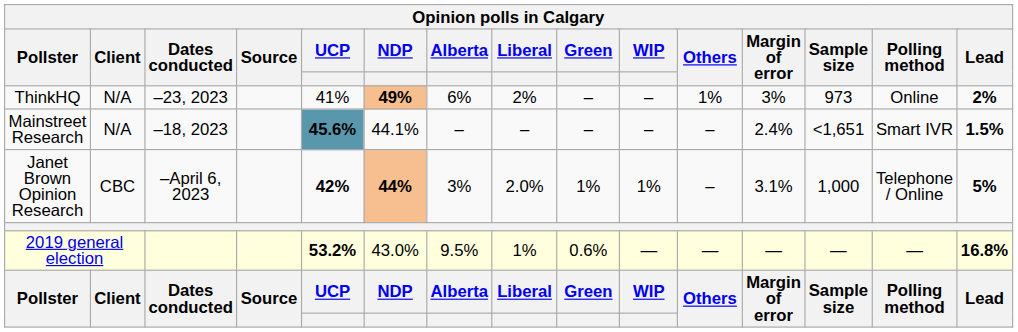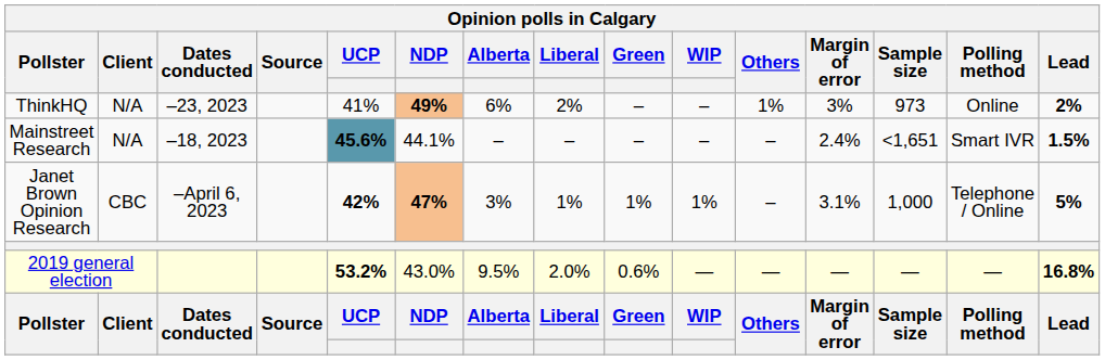Janet Brown Opinion Research | NDP: 44% -> 47%
Janet Brown Opinion Research | Liberal: 2.0% -> 1%
2019 general election | Liberal: 1% -> 2.0%
